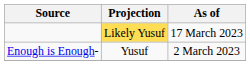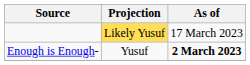Enough is Enough- | As of: normal -> bold
